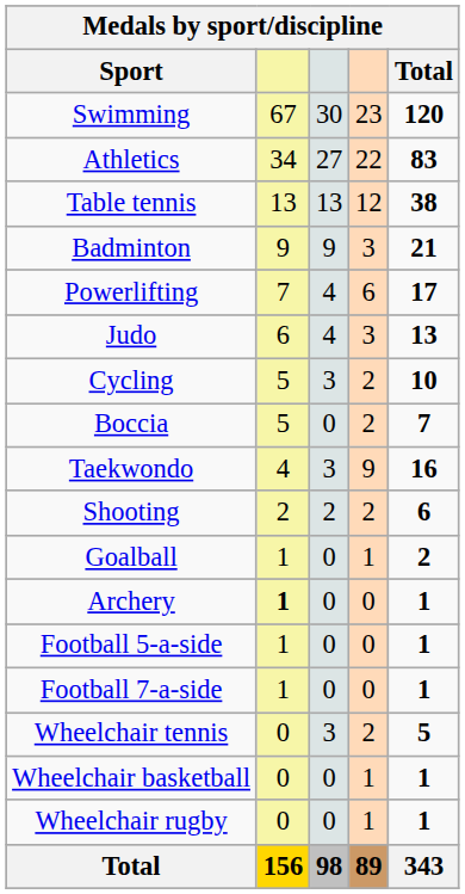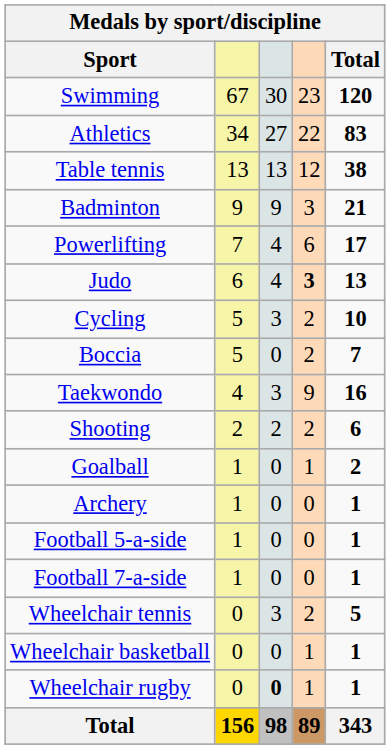Judo | column 4: normal -> bold
Archery | column 2: bold -> normal
Wheelchair rugby | column 3: normal -> bold
